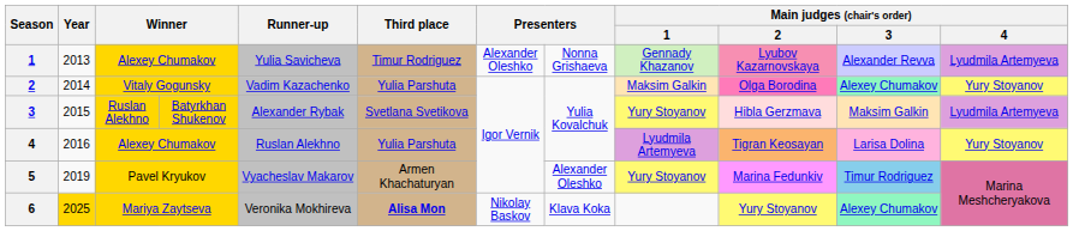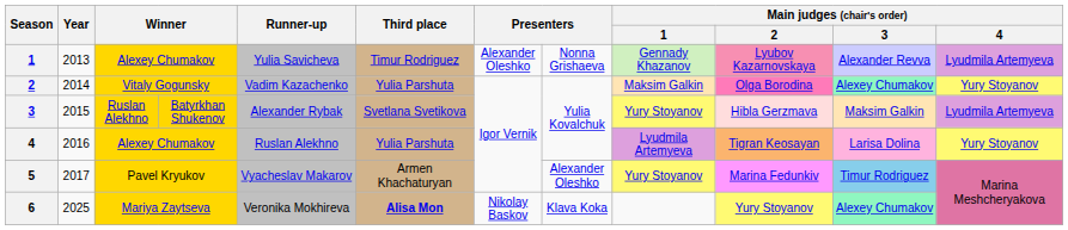5 | Year: 2019 -> 2017
6 | Year: gold background -> no background
